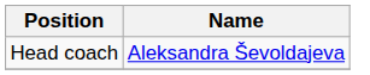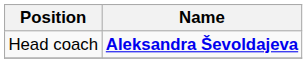Head coach | Name: normal -> bold
